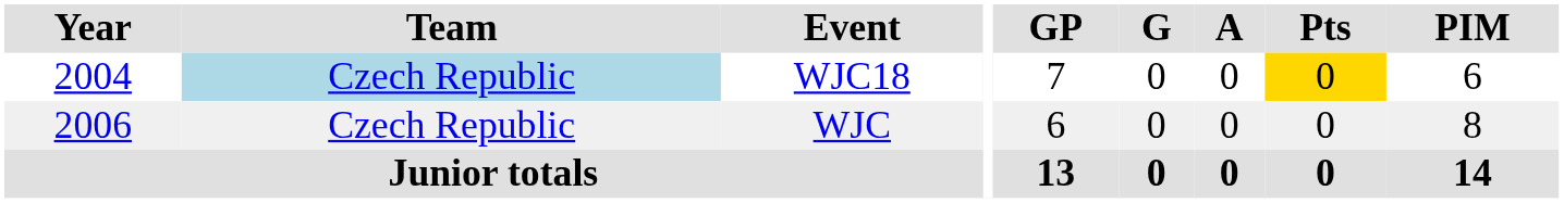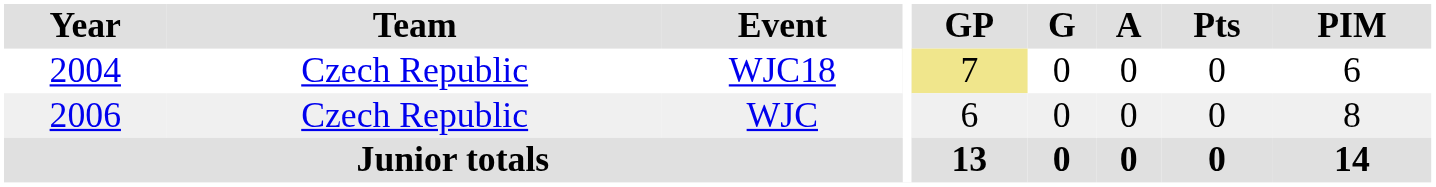WJC18 | Team: lightblue background -> no background
WJC18 | GP: no background -> khaki background
WJC18 | Pts: gold background -> no background
